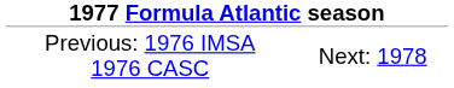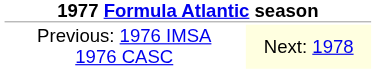Previous: 1976 IMSA 1976 CASC | column 2: no background -> lightyellow background
